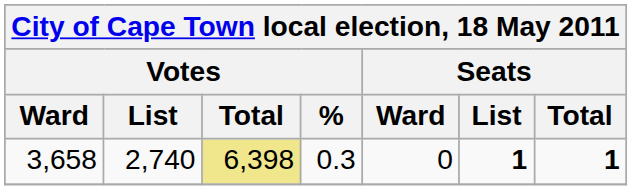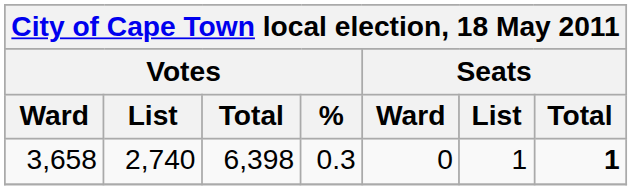3,658 | Votes / Total: khaki background -> no background
3,658 | Seats / List: bold -> normal
